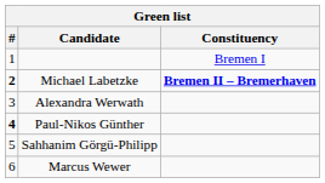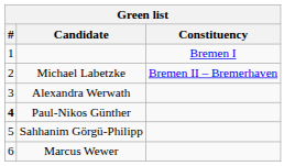Michael Labetzke | #: bold -> normal
Michael Labetzke | Constituency: bold -> normal
